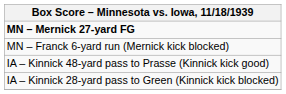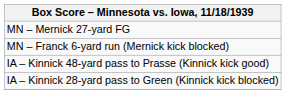row 2 | column 1: bold -> normal
